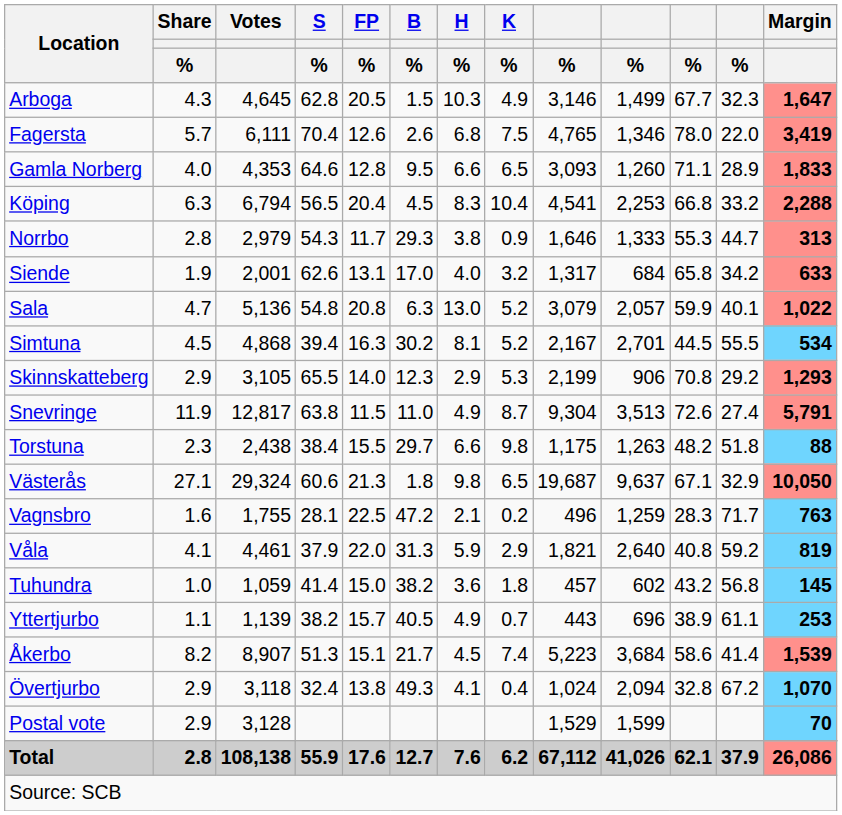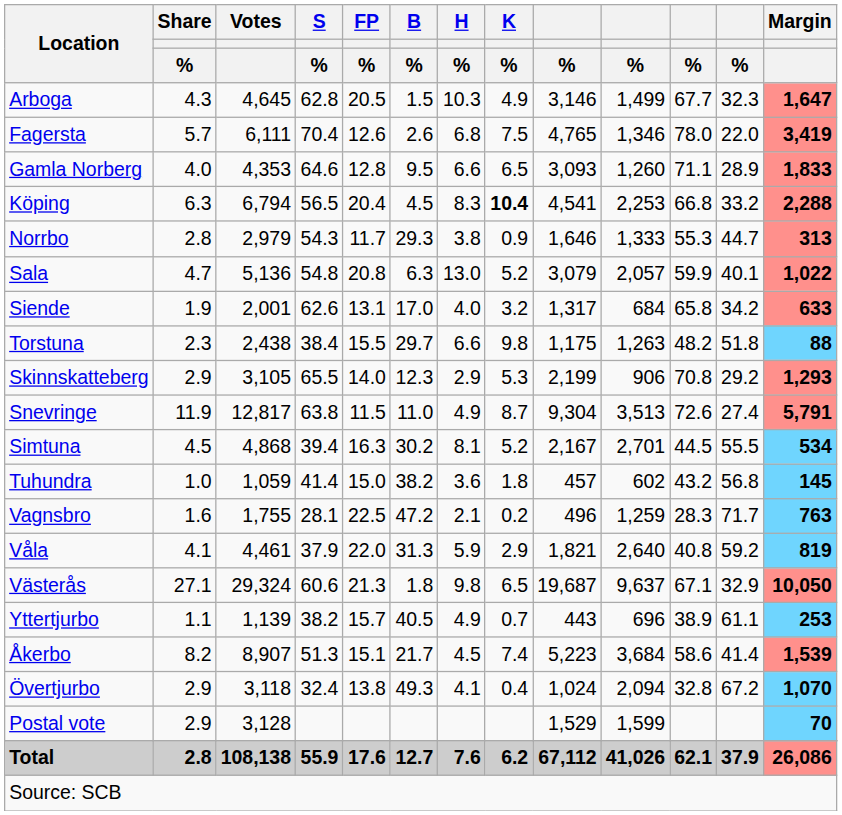Köping | K / %: normal -> bold
rows swapped: Sala <-> Siende
rows swapped: Simtuna <-> Torstuna
rows swapped: Tuhundra <-> Västerås
